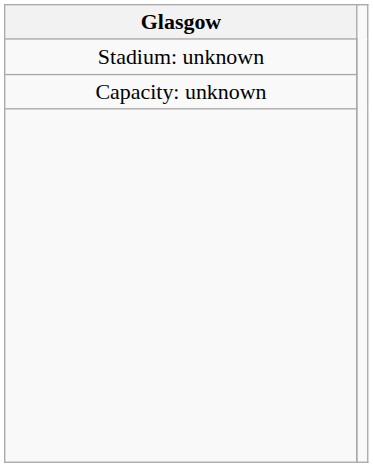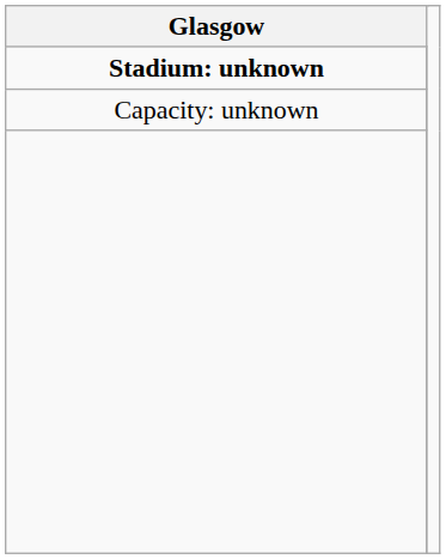Stadium: unknown | column 1: normal -> bold
